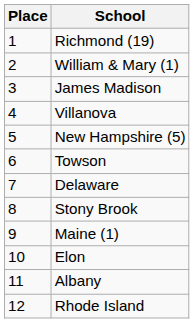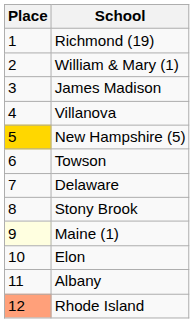New Hampshire (5) | Place: no background -> gold background
Maine (1) | Place: no background -> lightyellow background
Rhode Island | Place: no background -> lightsalmon background
